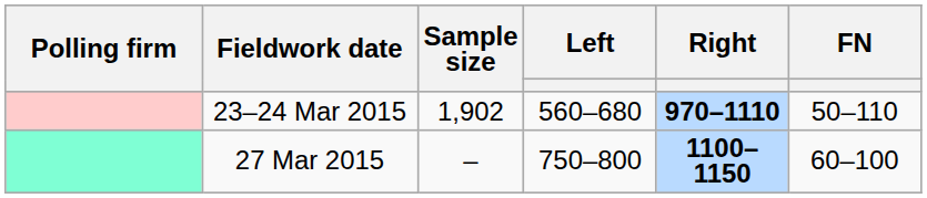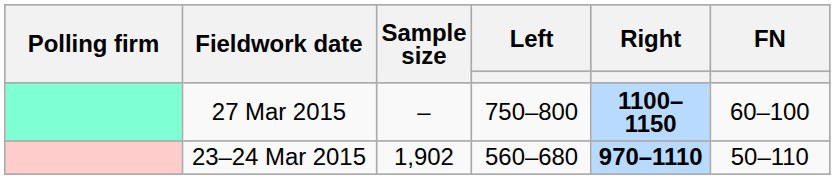rows swapped: 27 Mar 2015 <-> 23–24 Mar 2015
